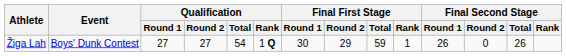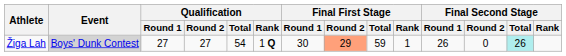Žiga Lah | Event: no background -> lightgrey background
Žiga Lah | Final First Stage / Round 2: no background -> lightsalmon background
Žiga Lah | Final Second Stage / Total: no background -> paleturquoise background
